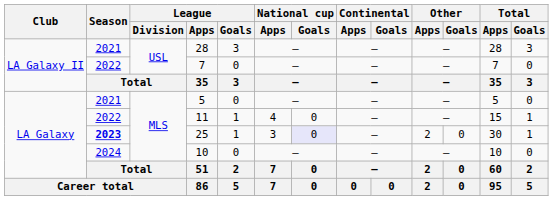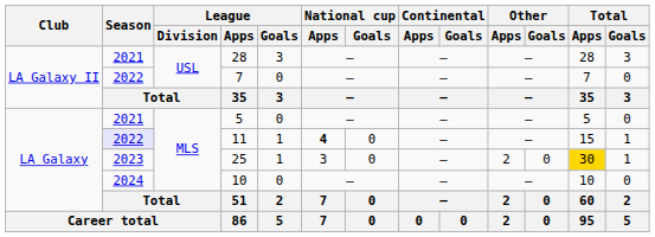11 | Season: no background -> lavender background
11 | National cup / Apps: normal -> bold
25 | Season: bold -> normal
25 | National cup / Goals: lavender background -> no background
25 | Total / Apps: no background -> gold background
